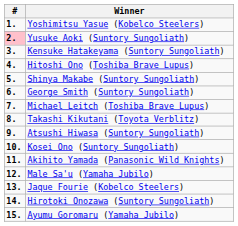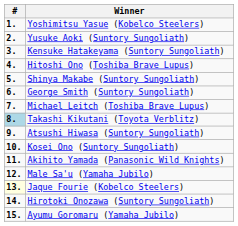Yusuke Aoki (Suntory Sungoliath) | #: pink background -> no background
Takashi Kikutani (Toyota Verblitz) | #: no background -> lightblue background
Jaque Fourie (Kobelco Steelers) | #: no background -> lightyellow background
